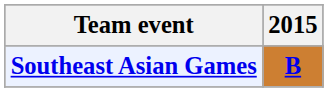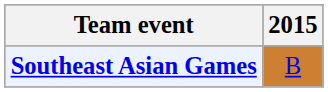Southeast Asian Games | 2015: bold -> normal
